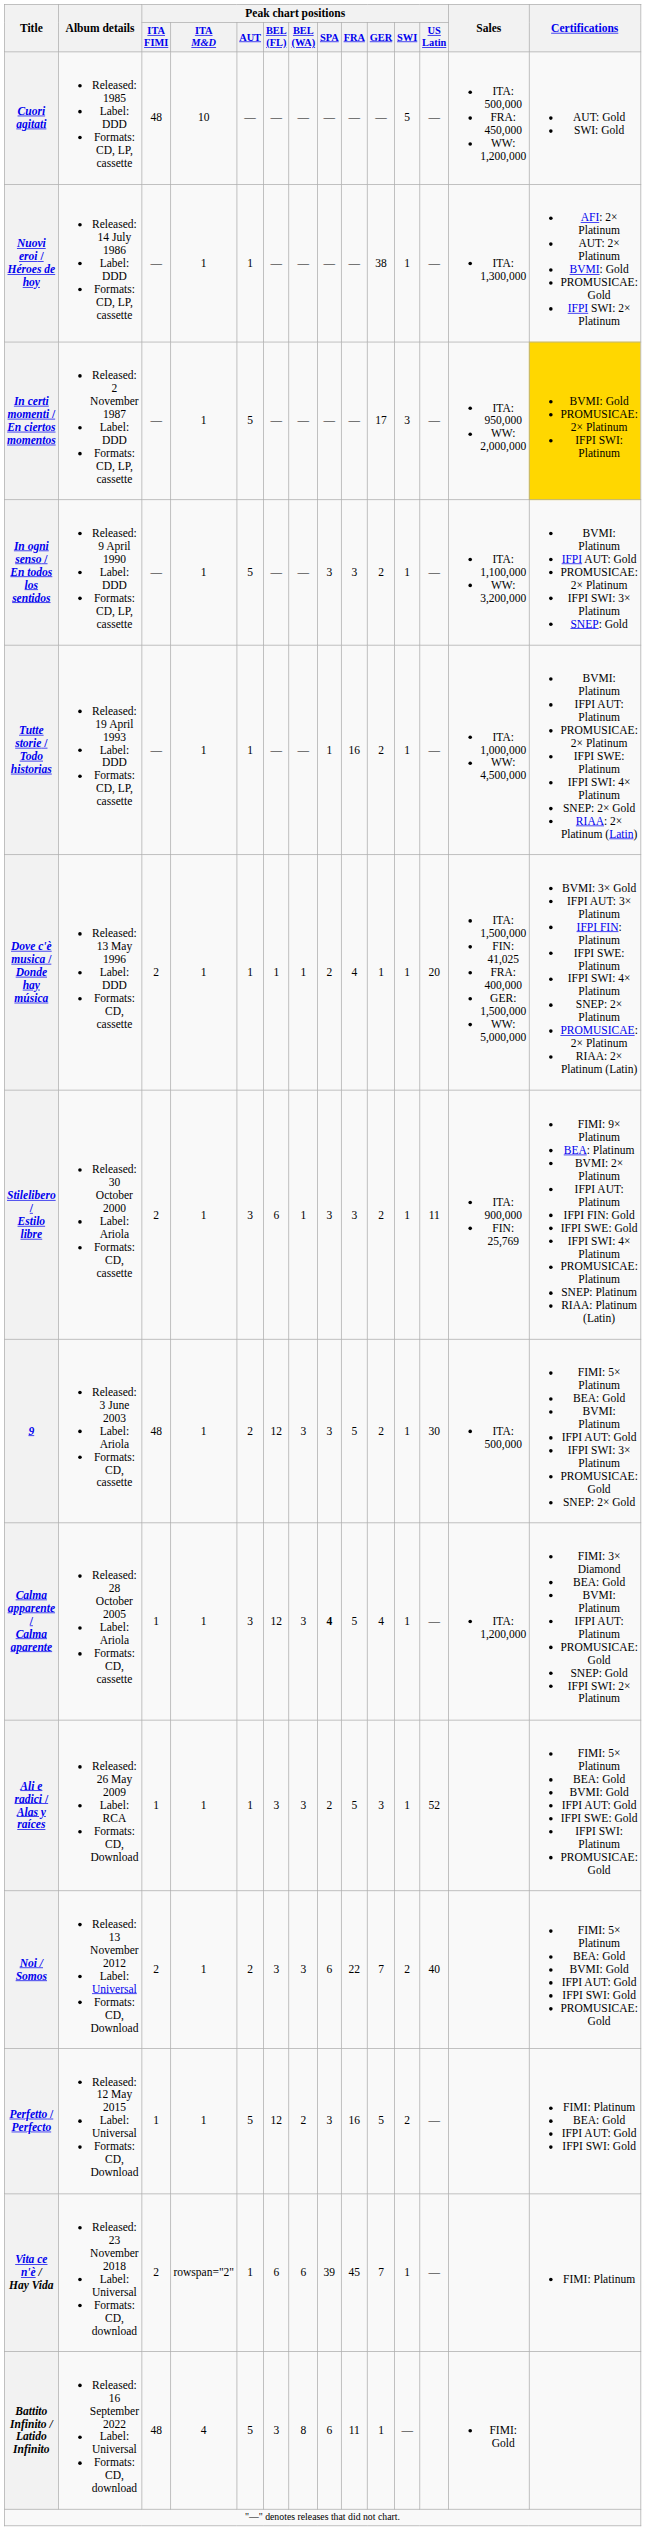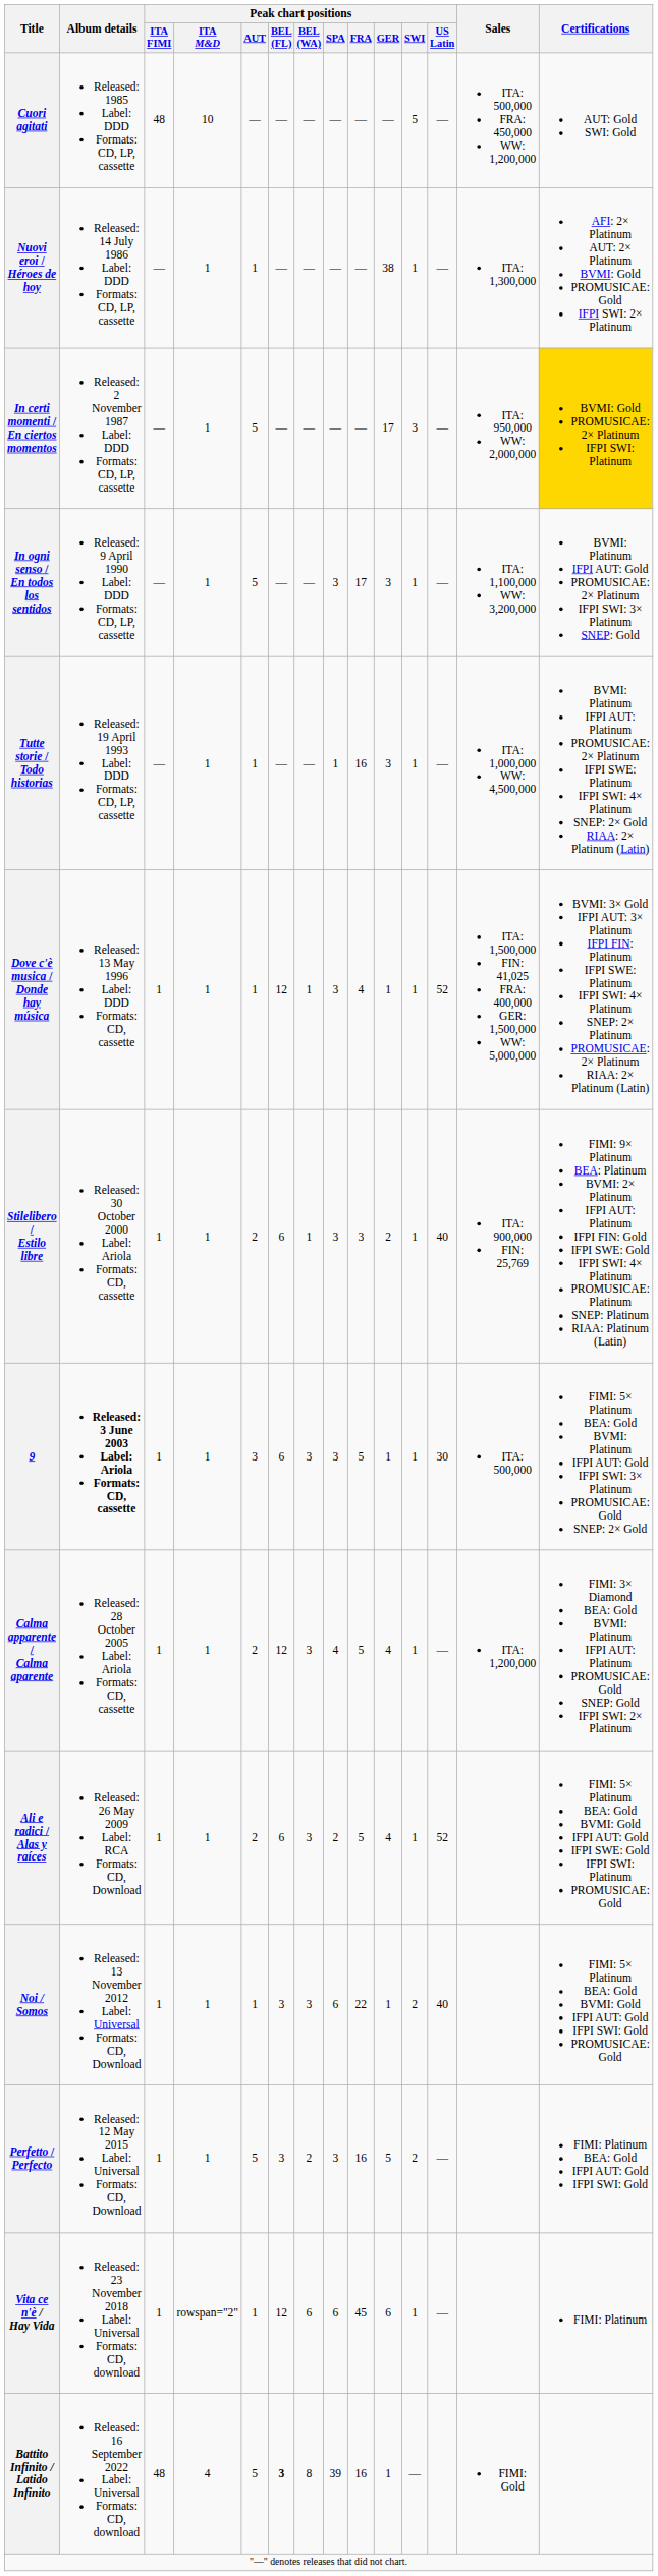In ogni senso / En todos los sentidos | Peak chart positions / FRA: 3 -> 17
In ogni senso / En todos los sentidos | Peak chart positions / GER: 2 -> 3
Tutte storie / Todo historias | Peak chart positions / GER: 2 -> 3
Dove c'è musica / Donde hay música | Peak chart positions / ITA FIMI: 2 -> 1
Dove c'è musica / Donde hay música | Peak chart positions / BEL (FL): 1 -> 12
Dove c'è musica / Donde hay música | Peak chart positions / SPA: 2 -> 3
Dove c'è musica / Donde hay música | Peak chart positions / US Latin: 20 -> 52
Stilelibero / Estilo libre | Peak chart positions / ITA FIMI: 2 -> 1
Stilelibero / Estilo libre | Peak chart positions / AUT: 3 -> 2
Stilelibero / Estilo libre | Peak chart positions / US Latin: 11 -> 40
9 | Album details: normal -> bold
9 | Peak chart positions / ITA FIMI: 48 -> 1
9 | Peak chart positions / AUT: 2 -> 3
9 | Peak chart positions / BEL (FL): 12 -> 6
9 | Peak chart positions / GER: 2 -> 1
Calma apparente / Calma aparente | Peak chart positions / AUT: 3 -> 2
Calma apparente / Calma aparente | Peak chart positions / SPA: bold -> normal
Ali e radici / Alas y raíces | Peak chart positions / AUT: 1 -> 2
Ali e radici / Alas y raíces | Peak chart positions / BEL (FL): 3 -> 6
Ali e radici / Alas y raíces | Peak chart positions / GER: 3 -> 4
Noi / Somos | Peak chart positions / ITA FIMI: 2 -> 1
Noi / Somos | Peak chart positions / AUT: 2 -> 1
Noi / Somos | Peak chart positions / GER: 7 -> 1
Perfetto / Perfecto | Peak chart positions / BEL (FL): 12 -> 3
Vita ce n'è / Hay Vida | Peak chart positions / ITA FIMI: 2 -> 1
Vita ce n'è / Hay Vida | Peak chart positions / BEL (FL): 6 -> 12
Vita ce n'è / Hay Vida | Peak chart positions / SPA: 39 -> 6
Vita ce n'è / Hay Vida | Peak chart positions / GER: 7 -> 6
Battito Infinito / Latido Infinito | Peak chart positions / BEL (FL): normal -> bold
Battito Infinito / Latido Infinito | Peak chart positions / SPA: 6 -> 39
Battito Infinito / Latido Infinito | Peak chart positions / FRA: 11 -> 16
